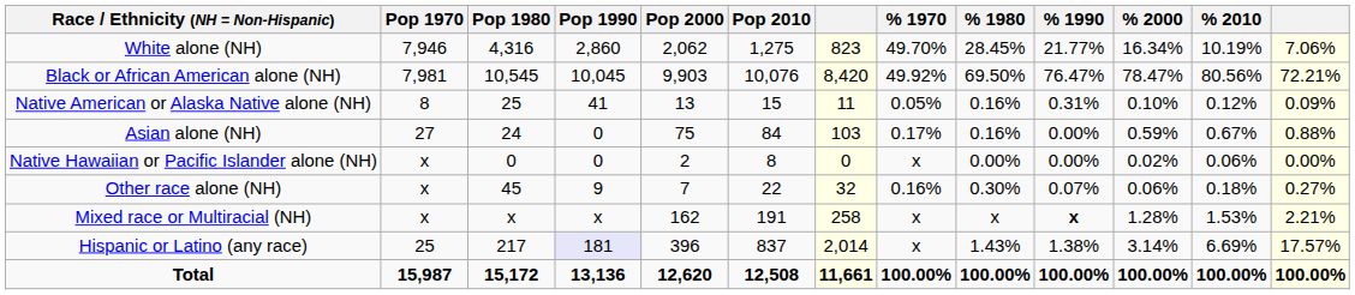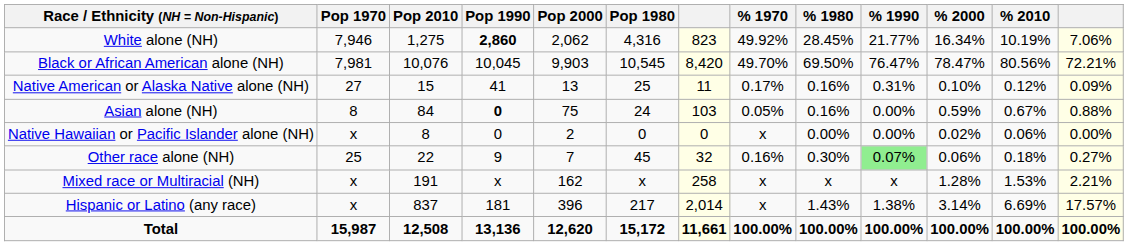columns swapped: Pop 1980 <-> Pop 2010
White alone (NH) | Pop 1990: normal -> bold
White alone (NH) | % 1970: 49.70% -> 49.92%
Black or African American alone (NH) | % 1970: 49.92% -> 49.70%
Native American or Alaska Native alone (NH) | Pop 1970: 8 -> 27
Native American or Alaska Native alone (NH) | % 1970: 0.05% -> 0.17%
Asian alone (NH) | Pop 1970: 27 -> 8
Asian alone (NH) | Pop 1990: normal -> bold
Asian alone (NH) | % 1970: 0.17% -> 0.05%
Other race alone (NH) | Pop 1970: x -> 25
Other race alone (NH) | % 1990: no background -> lightgreen background
Mixed race or Multiracial (NH) | % 1990: bold -> normal
Hispanic or Latino (any race) | Pop 1970: 25 -> x
Hispanic or Latino (any race) | Pop 1990: lavender background -> no background
